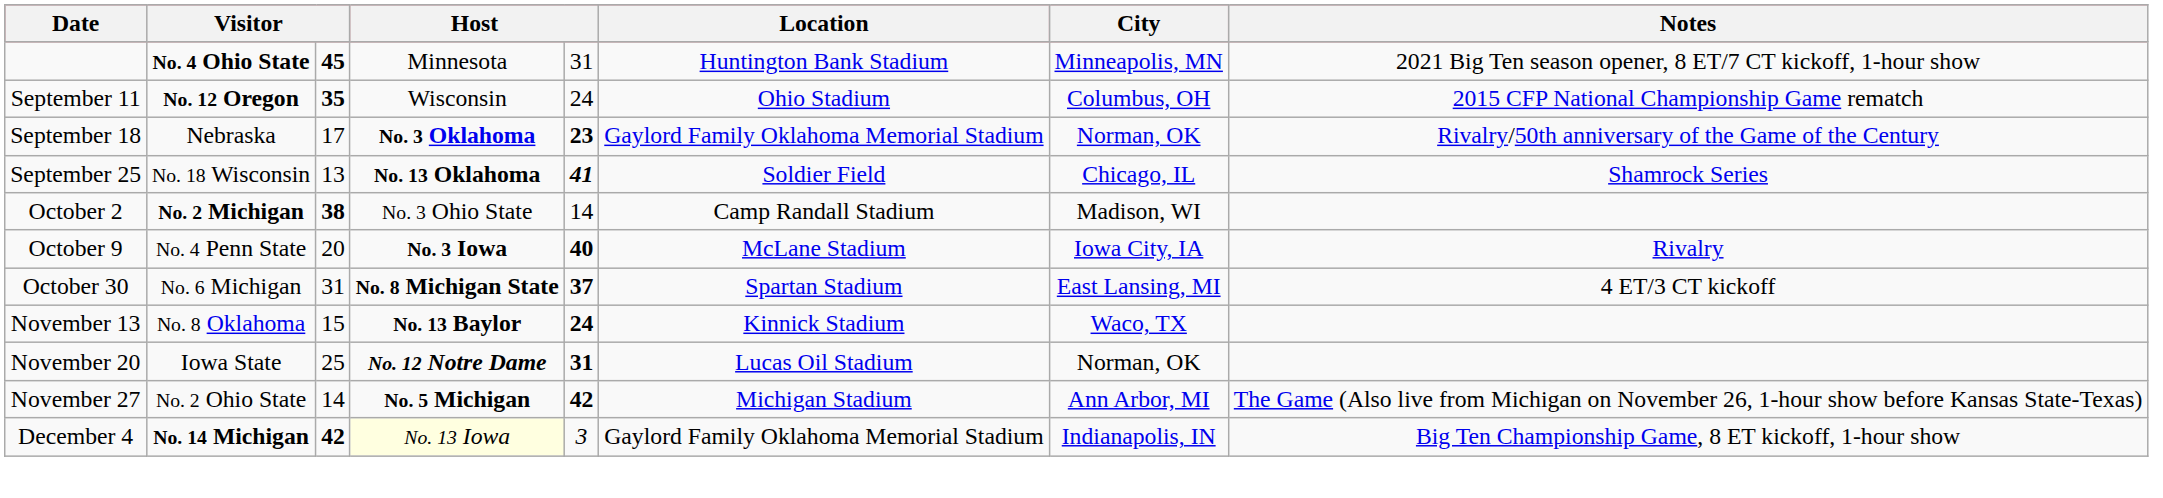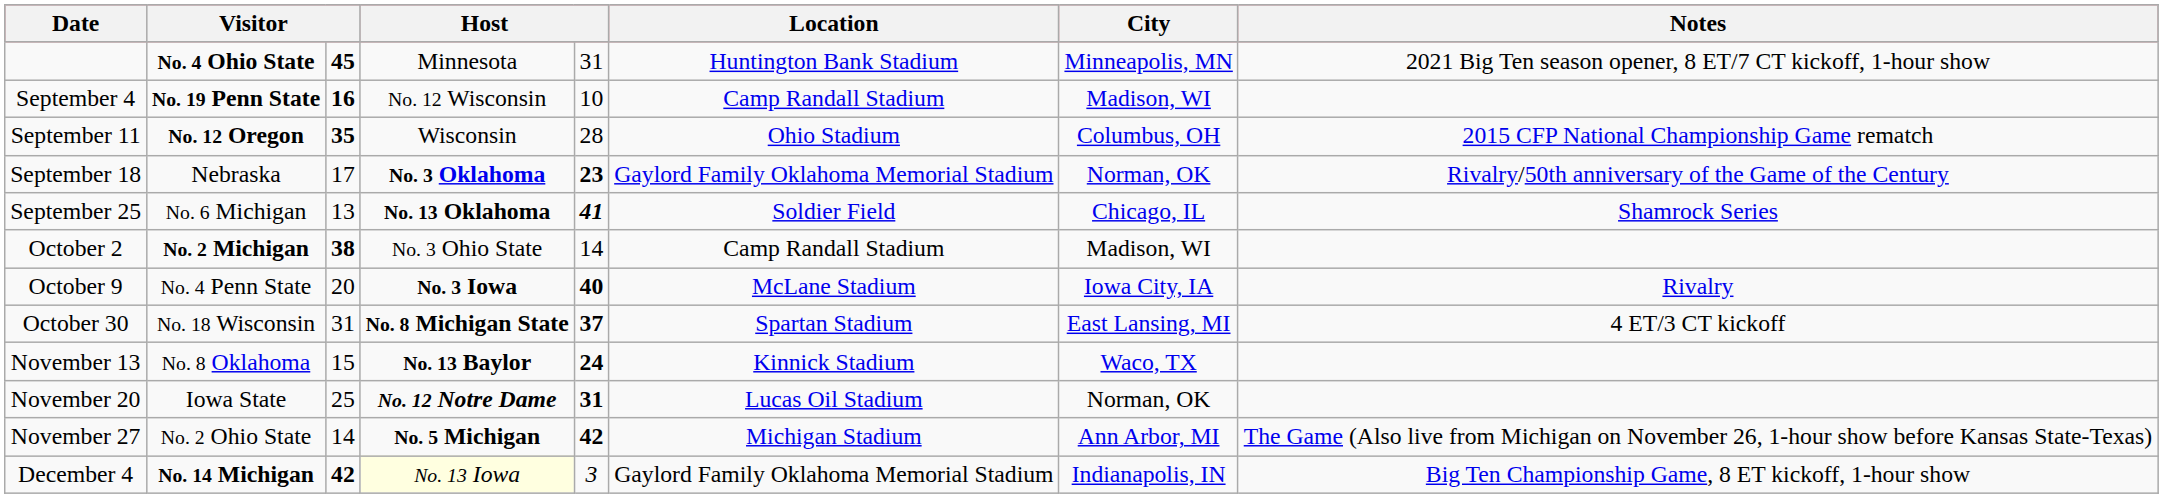+ row: September 4 | No. 19 Penn State | 16 | No. 12 Wisconsin | 10 | Camp Randall Stadium | Madison, WI
September 11 | column 5: 24 -> 28
September 25 | column 2: No. 18 Wisconsin -> No. 6 Michigan
October 30 | column 2: No. 6 Michigan -> No. 18 Wisconsin
